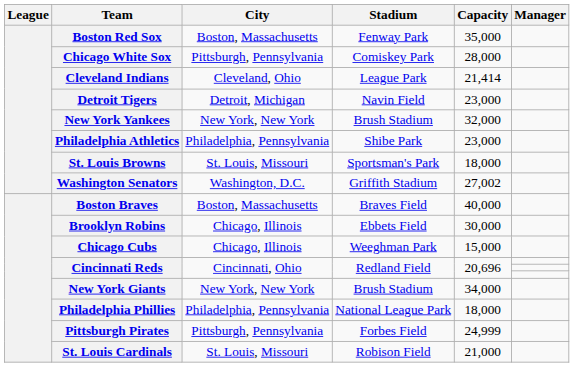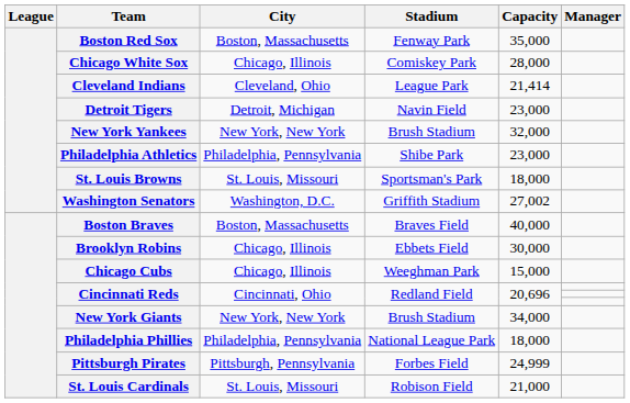Chicago White Sox | City: Pittsburgh, Pennsylvania -> Chicago, Illinois
